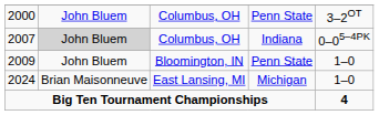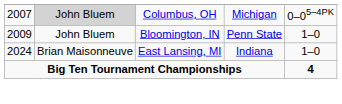- row: 2000 | John Bluem | Columbus, OH | Penn State | 3–2OT
2007 | column 4: Indiana -> Michigan
2024 | column 4: Michigan -> Indiana
